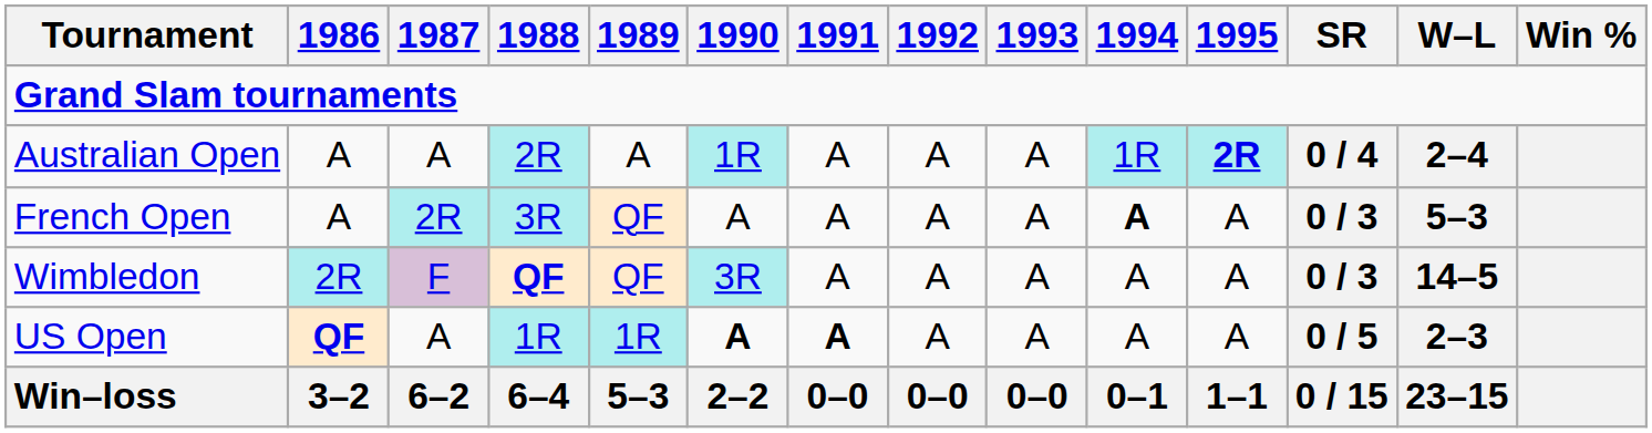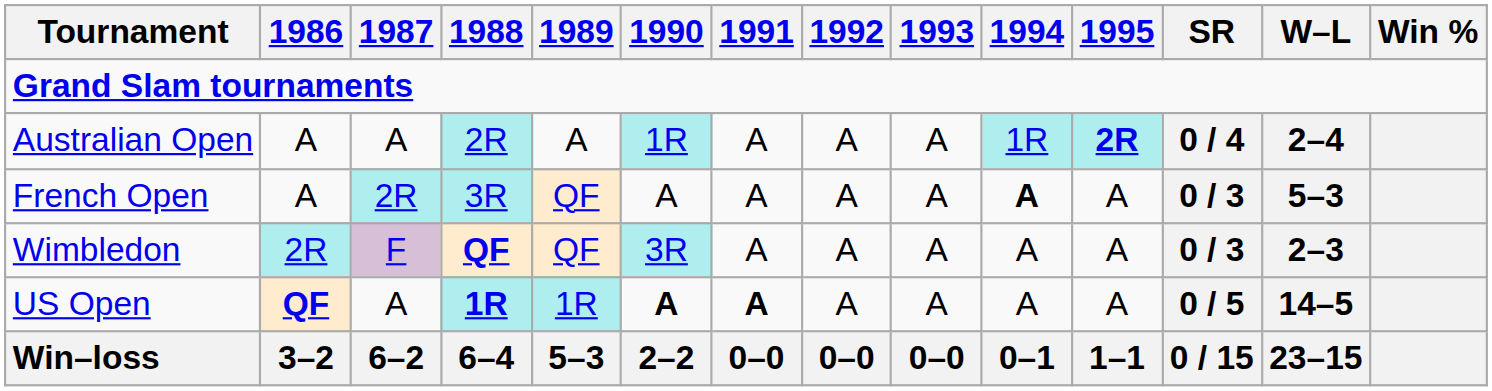Wimbledon | W–L: 14–5 -> 2–3
US Open | 1988: normal -> bold
US Open | W–L: 2–3 -> 14–5
